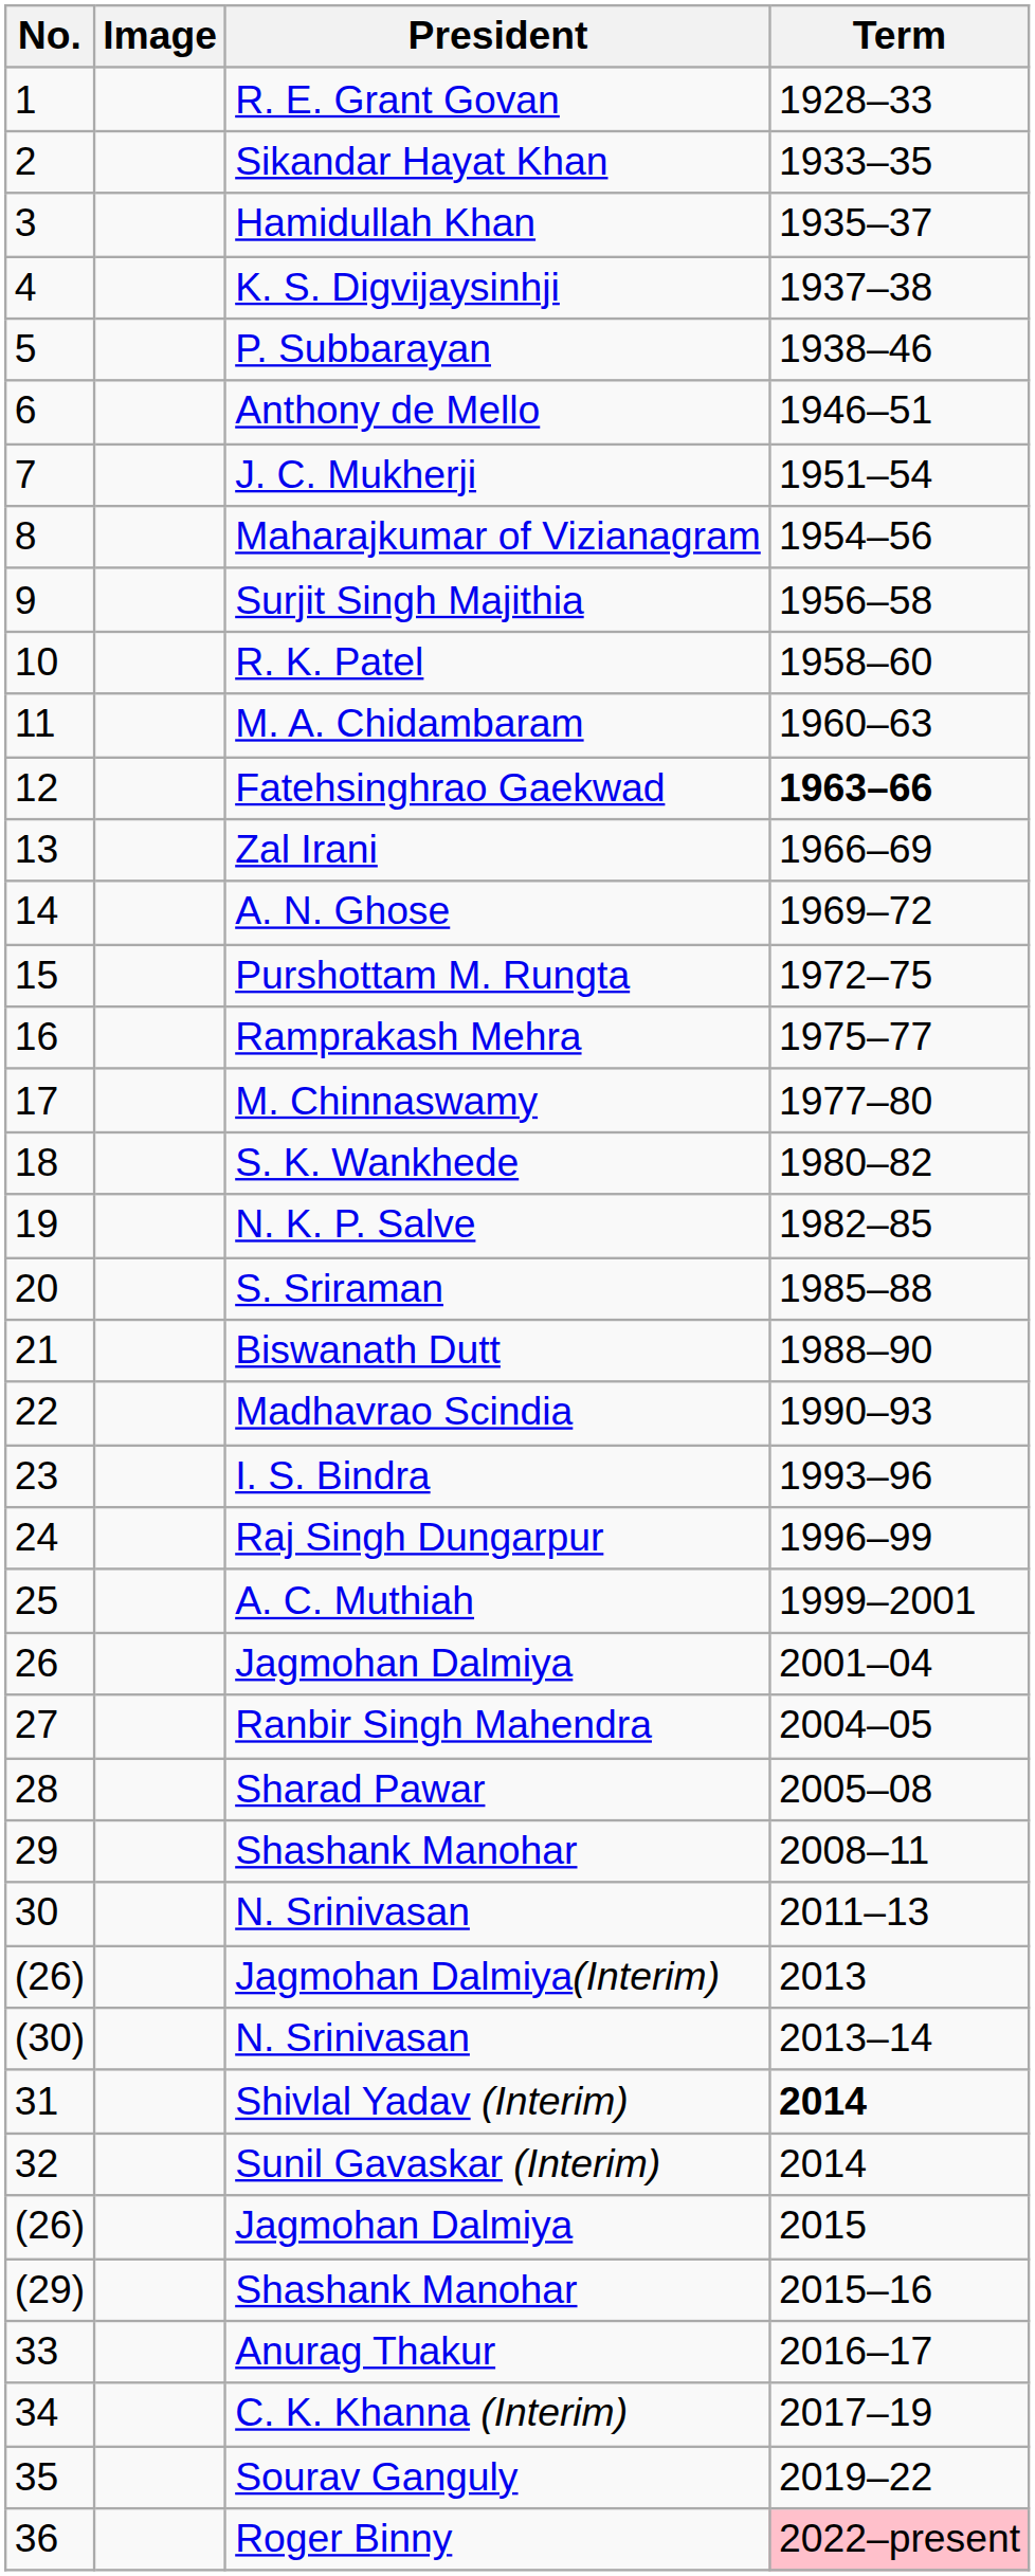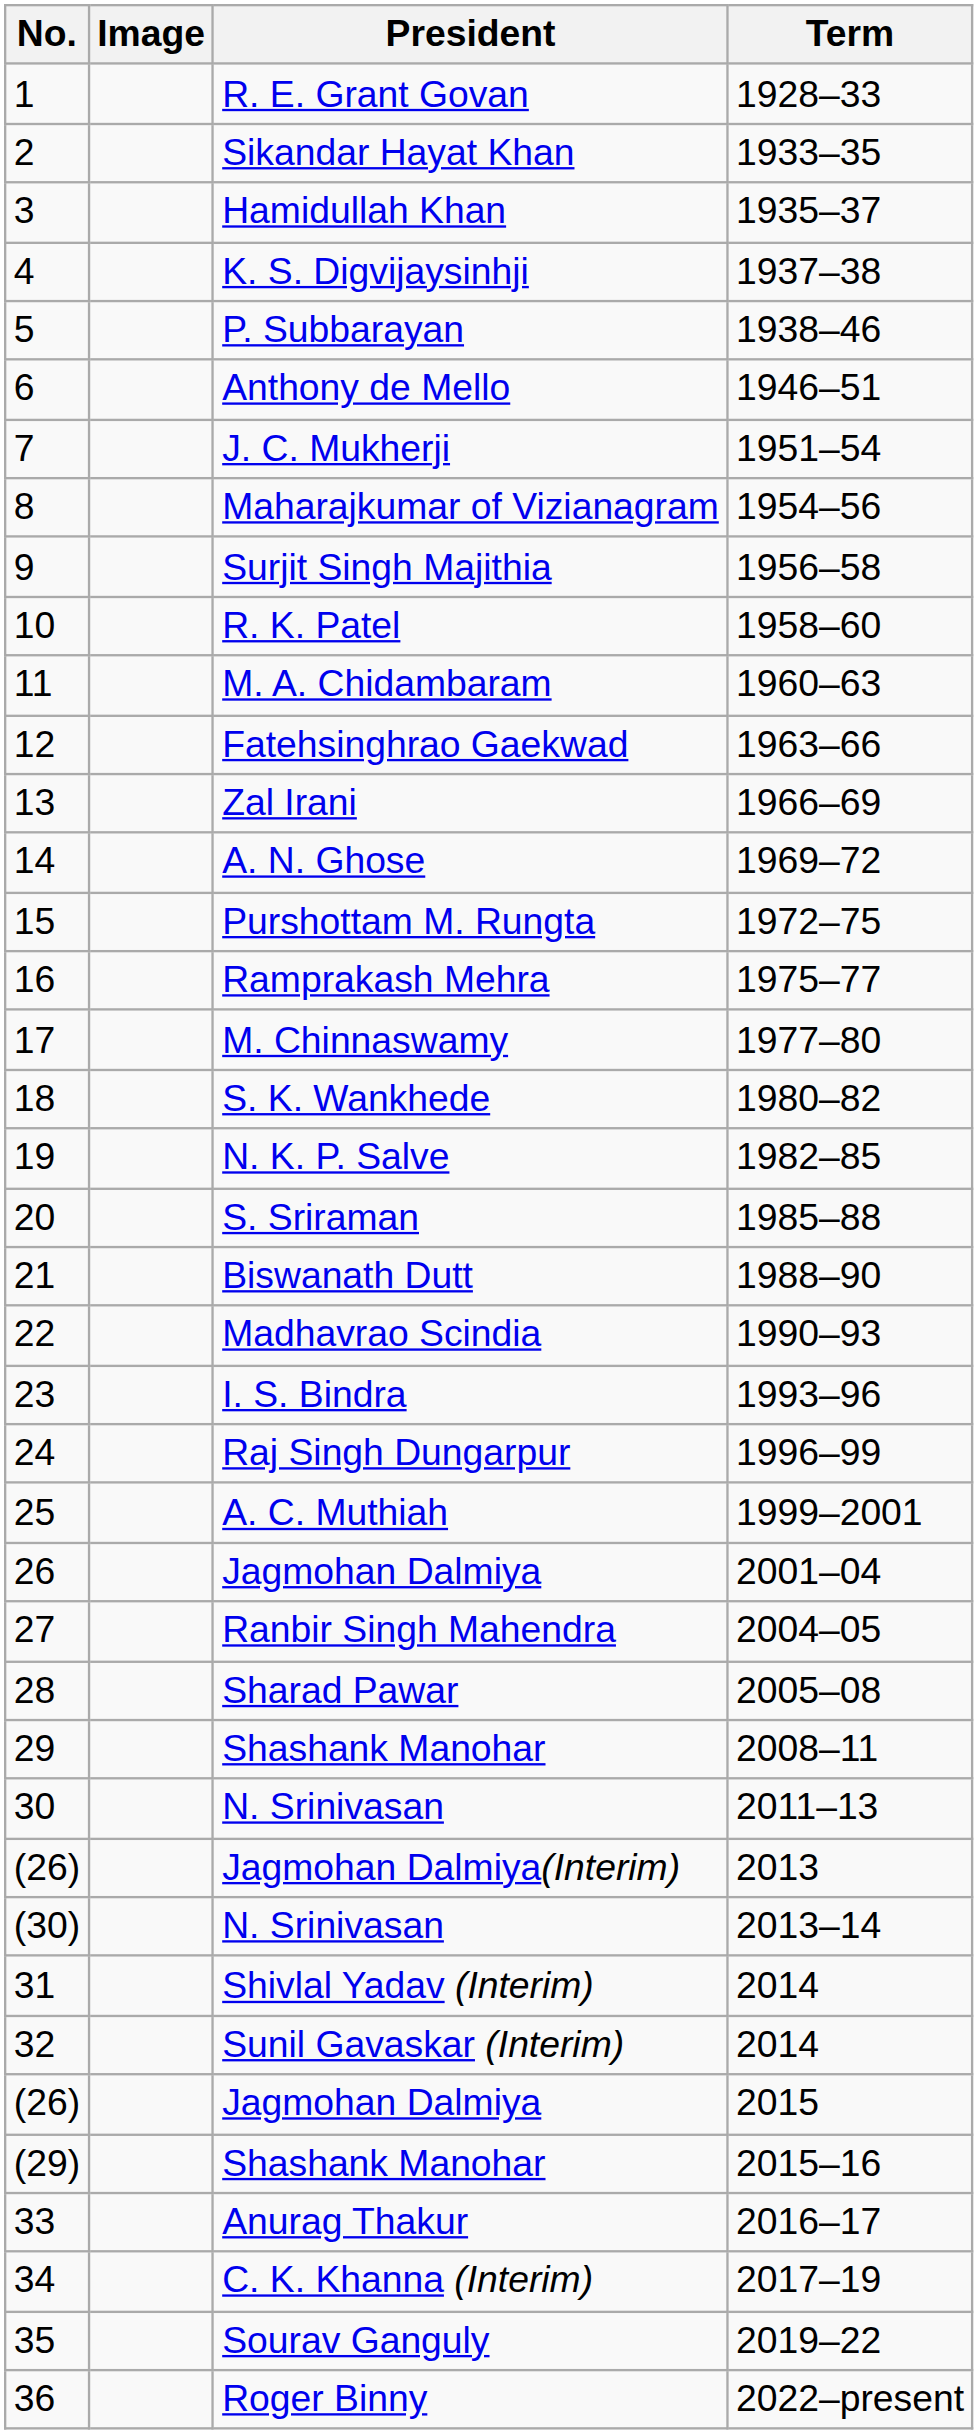Fatehsinghrao Gaekwad | Term: bold -> normal
Shivlal Yadav (Interim) | Term: bold -> normal
Roger Binny | Term: pink background -> no background
